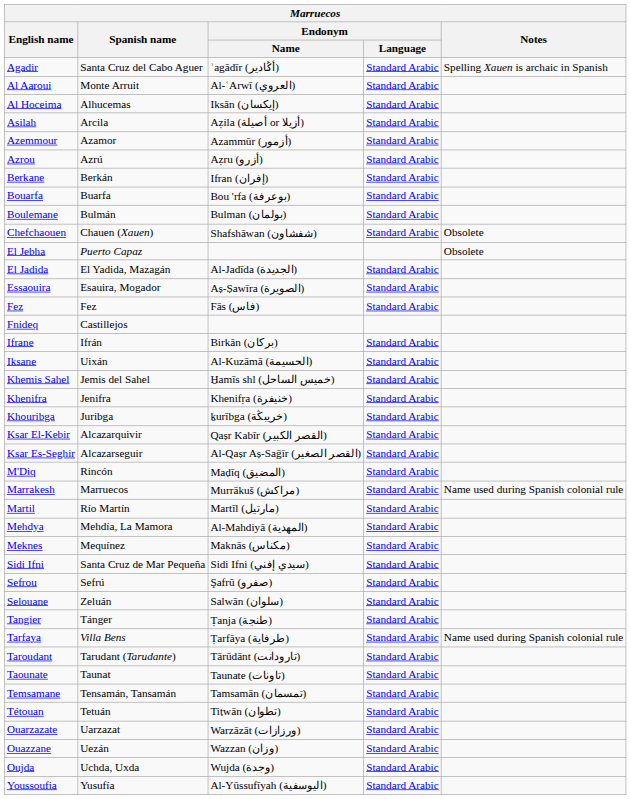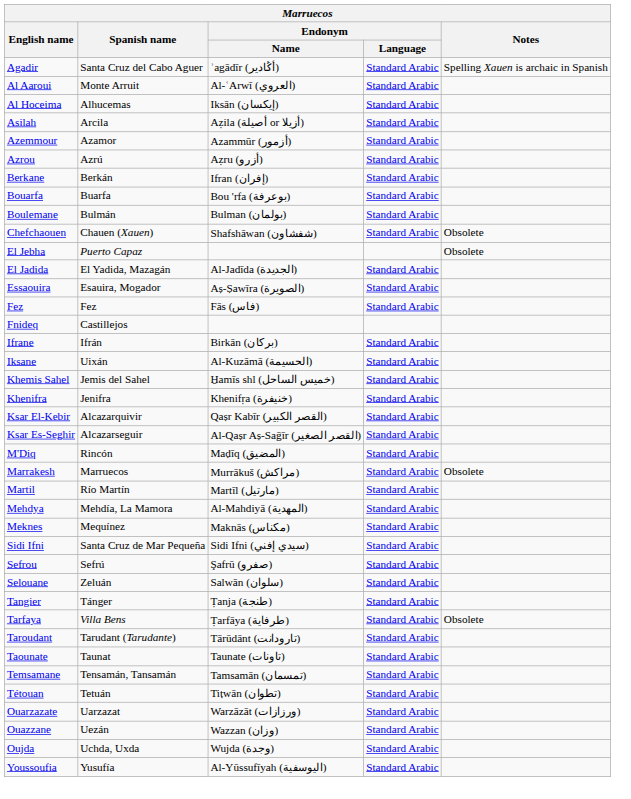- row: Khouribga | Juribga | ḵurībga (خريبڭة) | Standard Arabic
Marrakesh | Notes: Name used during Spanish colonial rule -> Obsolete
Tarfaya | Notes: Name used during Spanish colonial rule -> Obsolete
